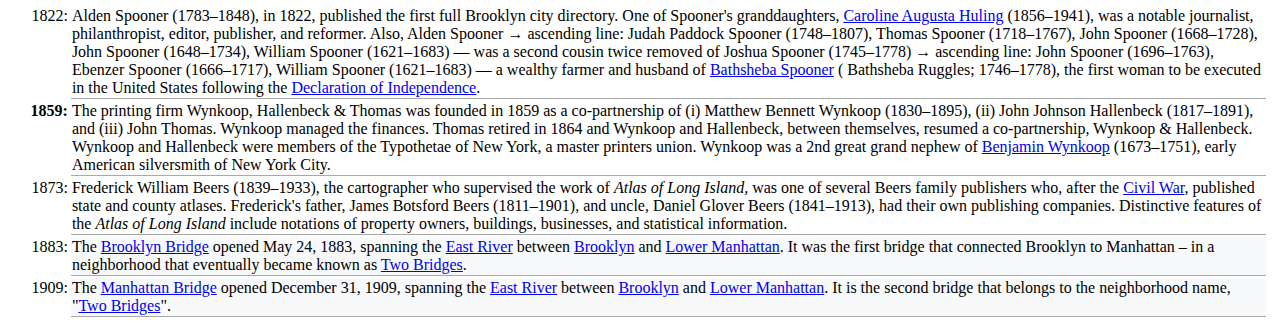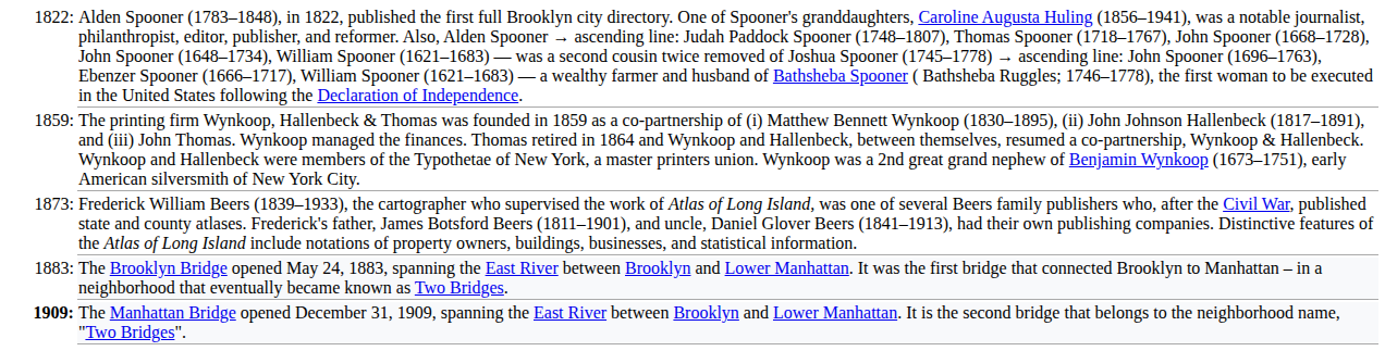row 2 | column 1: bold -> normal
row 5 | column 1: normal -> bold
